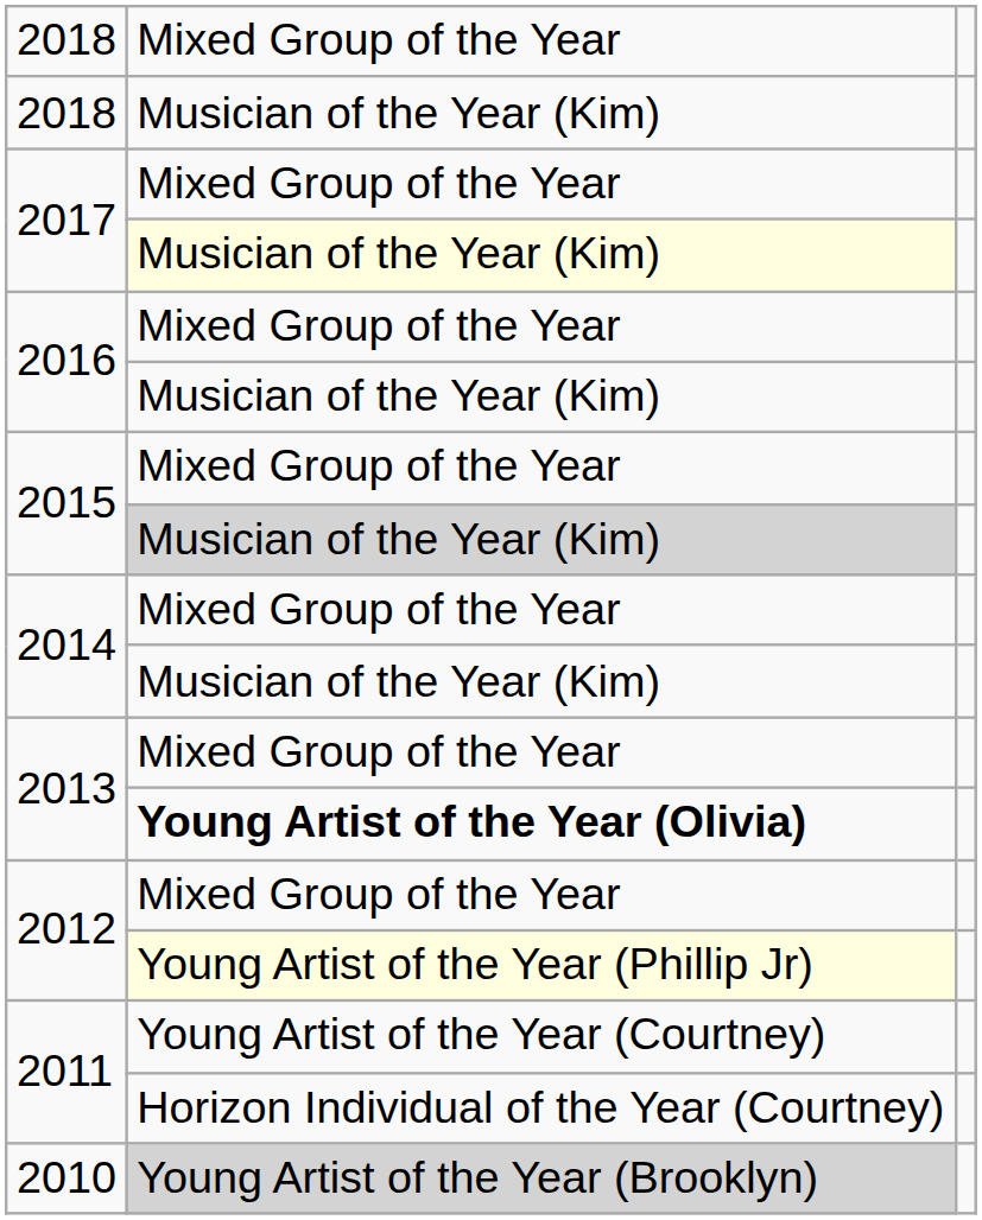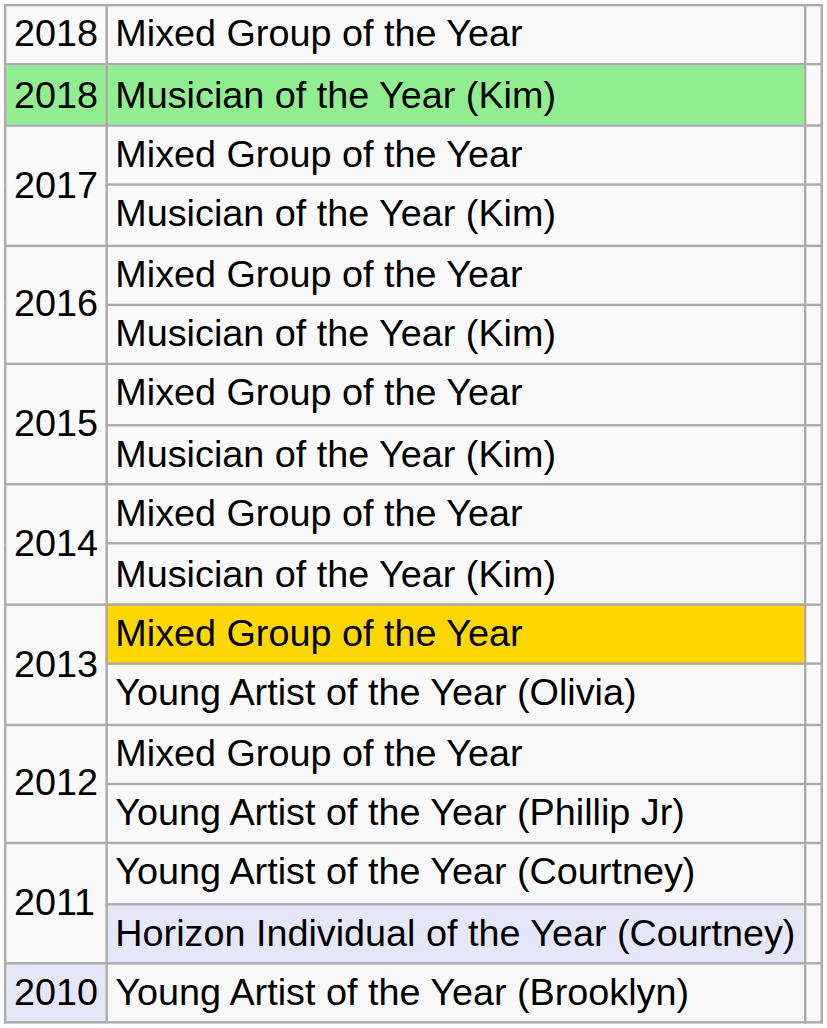2018 / Musician of the Year (Kim) | column 1: no background -> lightgreen background
2018 / Musician of the Year (Kim) | column 2: no background -> lightgreen background
2017 / Musician of the Year (Kim) | column 2: lightyellow background -> no background
2015 / Musician of the Year (Kim) | column 2: lightgrey background -> no background
2013 / Mixed Group of the Year | column 2: no background -> gold background
2013 / Young Artist of the Year (Olivia) | column 2: bold -> normal
2012 / Young Artist of the Year (Phillip Jr) | column 2: lightyellow background -> no background
2011 / Horizon Individual of the Year (Courtney) | column 2: no background -> lavender background
2010 | column 1: no background -> lavender background
2010 | column 2: lightgrey background -> no background
